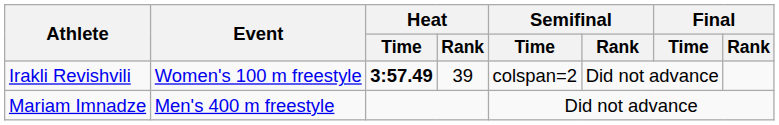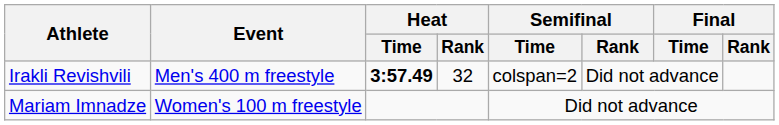Irakli Revishvili | Event: Women's 100 m freestyle -> Men's 400 m freestyle
Irakli Revishvili | Heat / Rank: 39 -> 32
Mariam Imnadze | Event: Men's 400 m freestyle -> Women's 100 m freestyle
